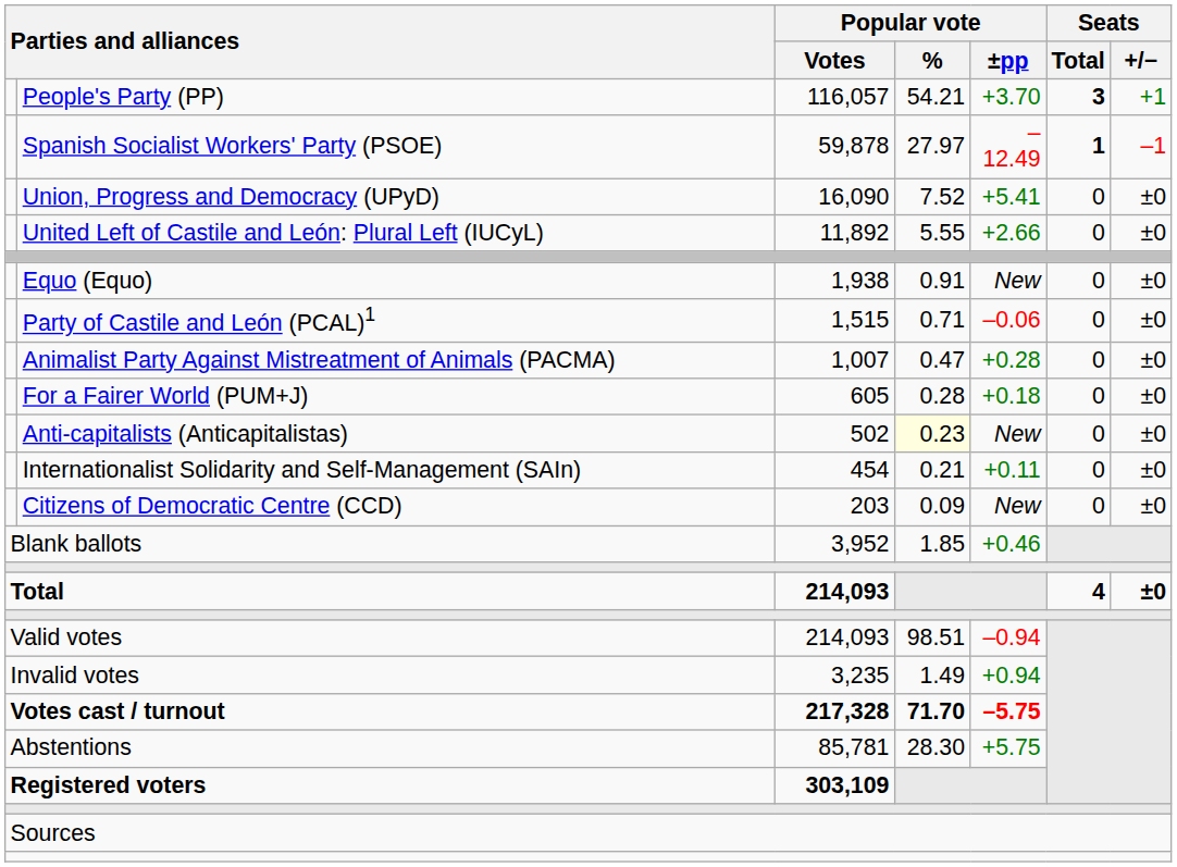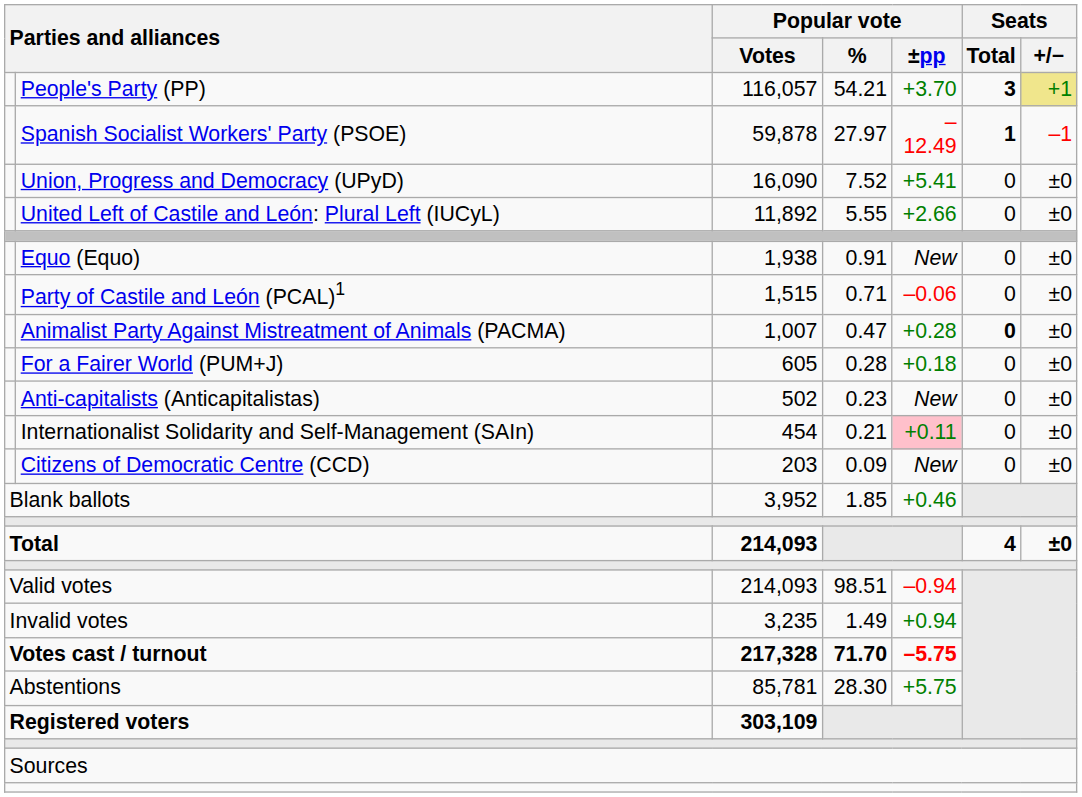People's Party (PP) | Seats / +/−: no background -> khaki background
Animalist Party Against Mistreatment of Animals (PACMA) | Seats / Total: normal -> bold
Anti-capitalists (Anticapitalistas) | Popular vote / %: lightyellow background -> no background
Internationalist Solidarity and Self-Management (SAIn) | Popular vote / ±pp: no background -> pink background
